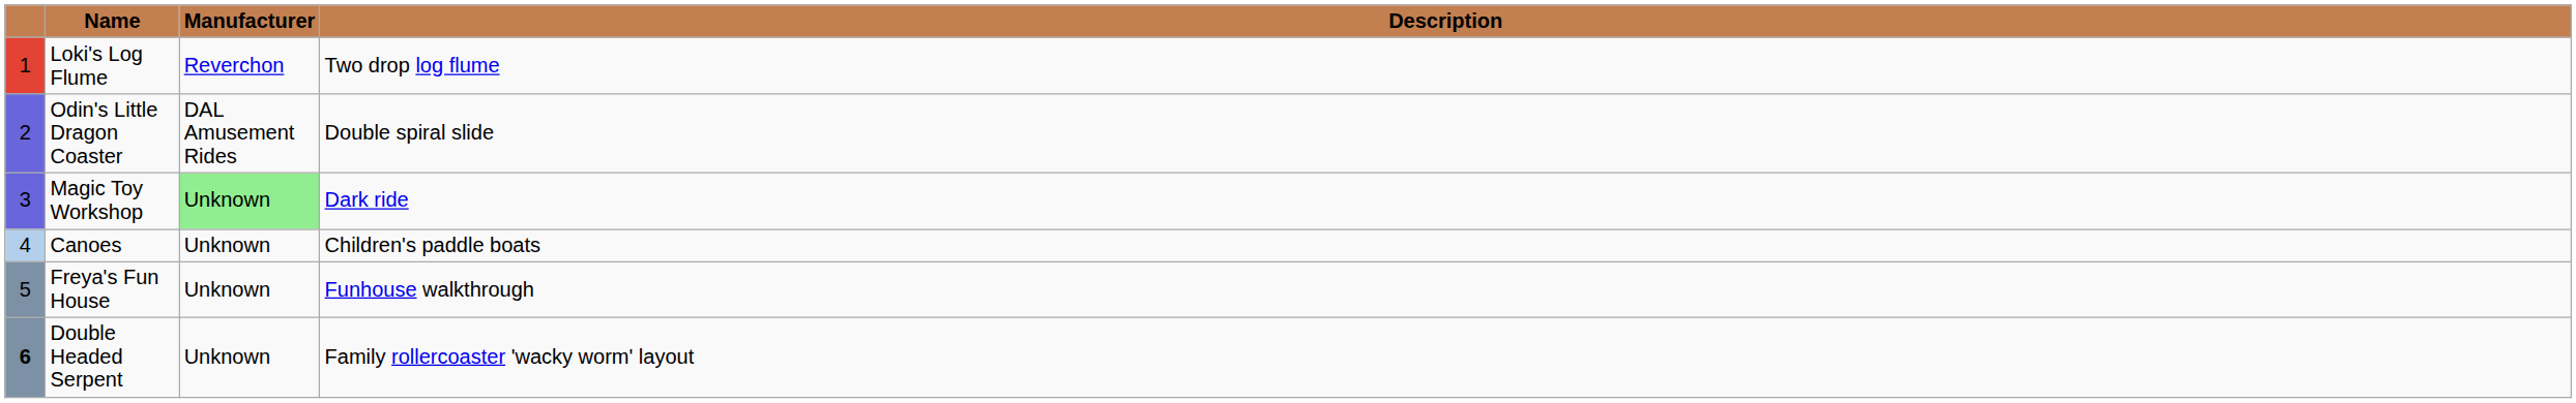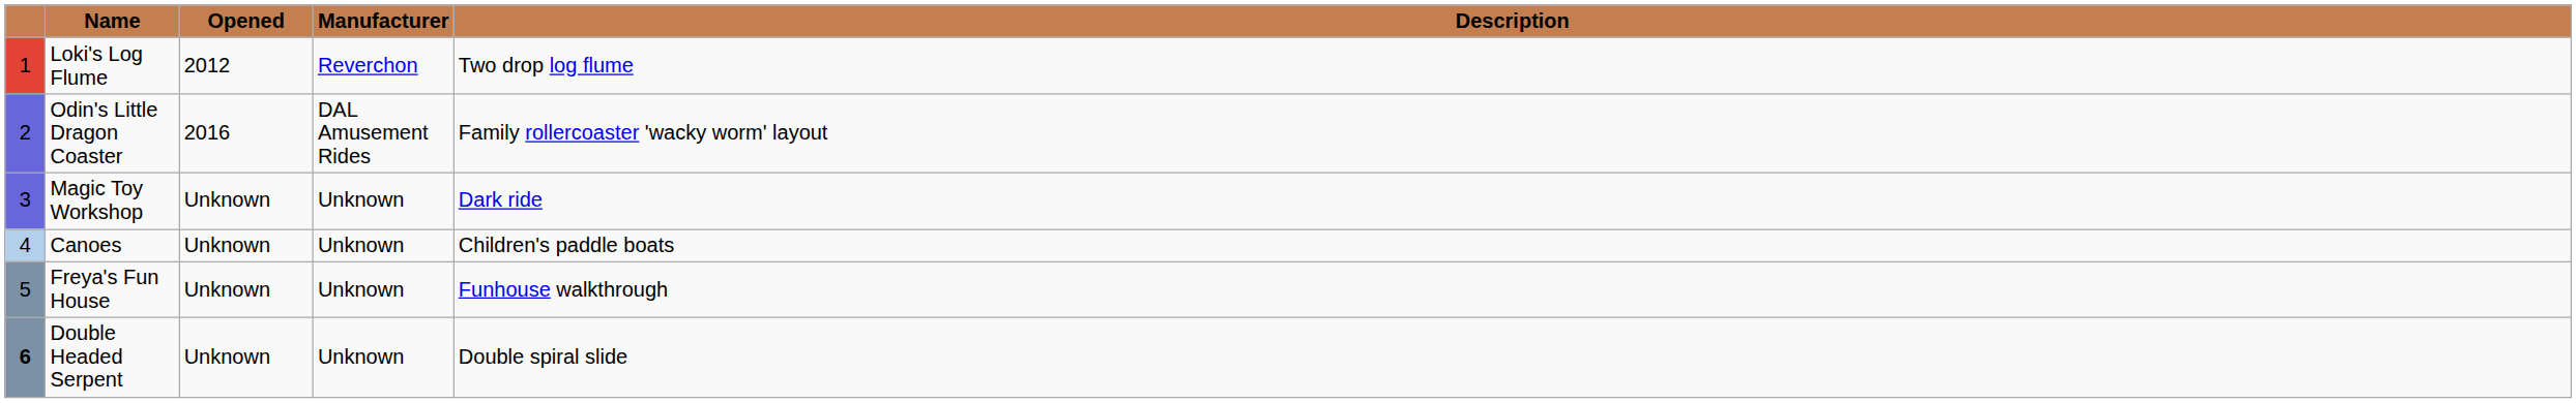+ column: Opened | 2012 | 2016 | Unknown | Unknown | Unknown | Unknown
Odin's Little Dragon Coaster | Description: Double spiral slide -> Family rollercoaster 'wacky worm' layout
Magic Toy Workshop | Manufacturer: lightgreen background -> no background
Double Headed Serpent | Description: Family rollercoaster 'wacky worm' layout -> Double spiral slide
